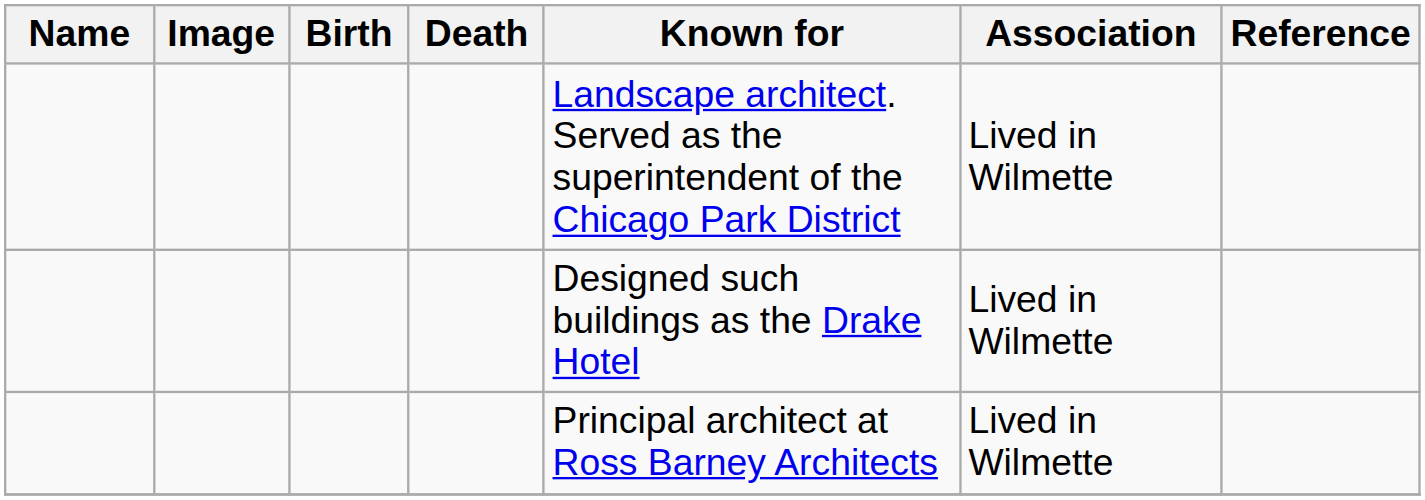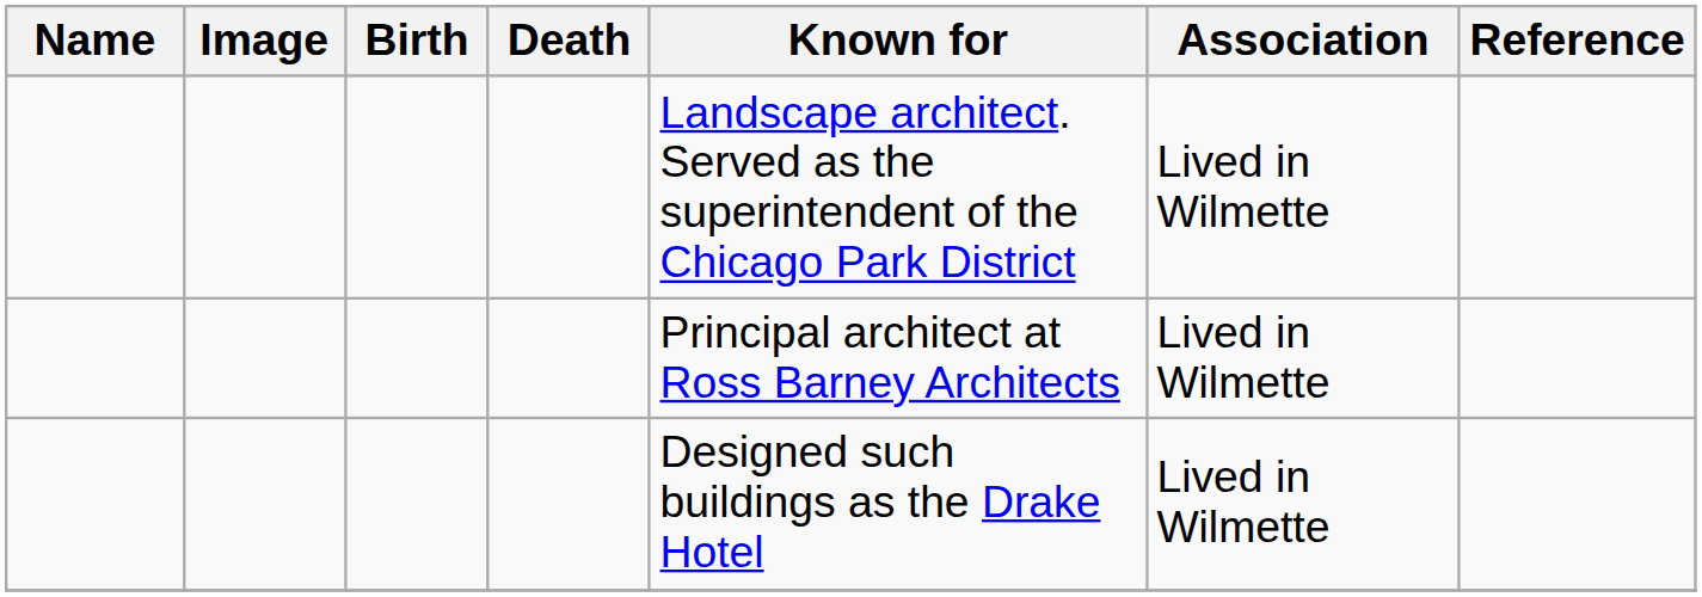row 3 | Known for: Designed such buildings as the Drake Hotel -> Principal architect at Ross Barney Architects
row 4 | Known for: Principal architect at Ross Barney Architects -> Designed such buildings as the Drake Hotel
